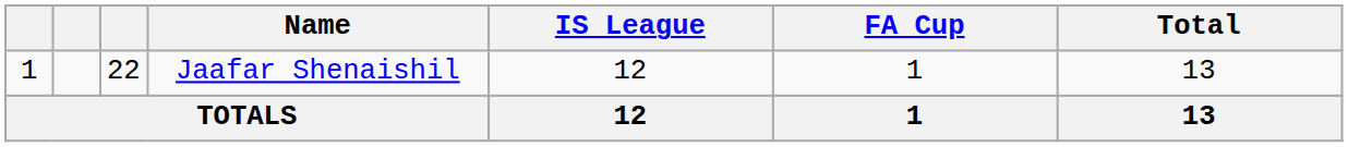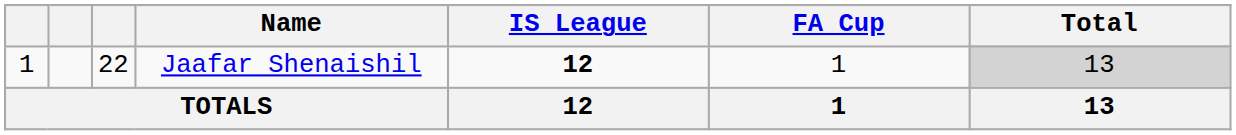Jaafar Shenaishil | IS League: normal -> bold
Jaafar Shenaishil | Total: no background -> lightgrey background
